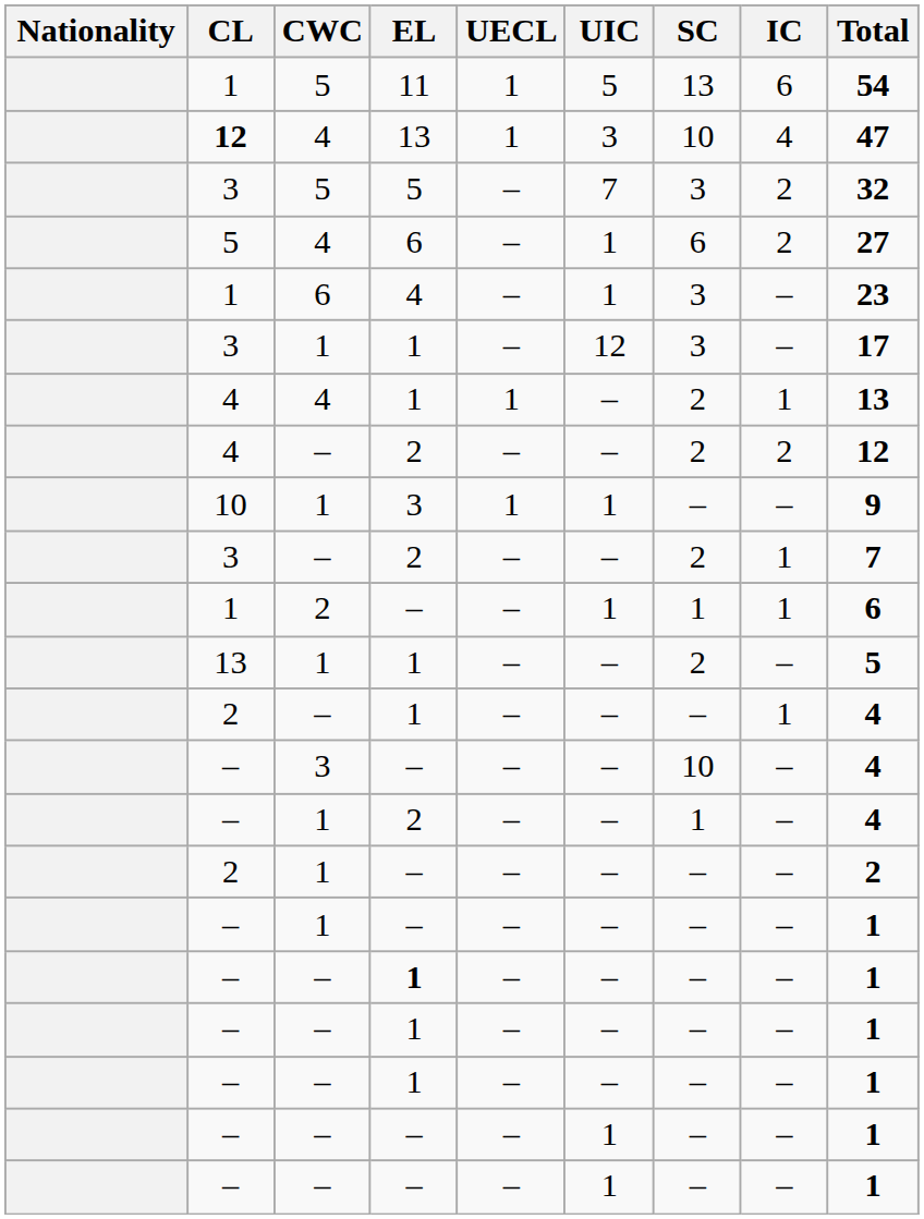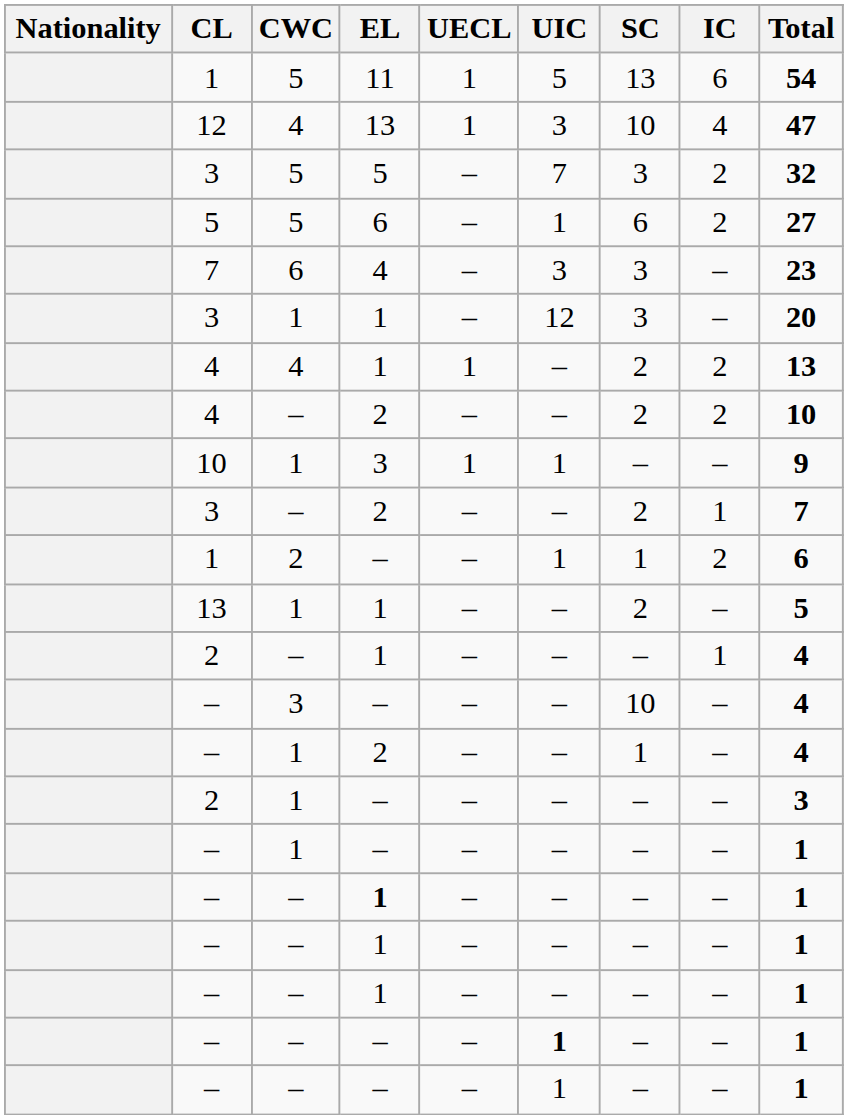row 3 | CL: bold -> normal
row 5 | CWC: 4 -> 5
row 6 | CL: 1 -> 7
row 6 | UIC: 1 -> 3
row 7 | Total: 17 -> 20
row 8 | IC: 1 -> 2
row 9 | Total: 12 -> 10
row 12 | IC: 1 -> 2
row 17 | Total: 2 -> 3
row 22 | UIC: normal -> bold
